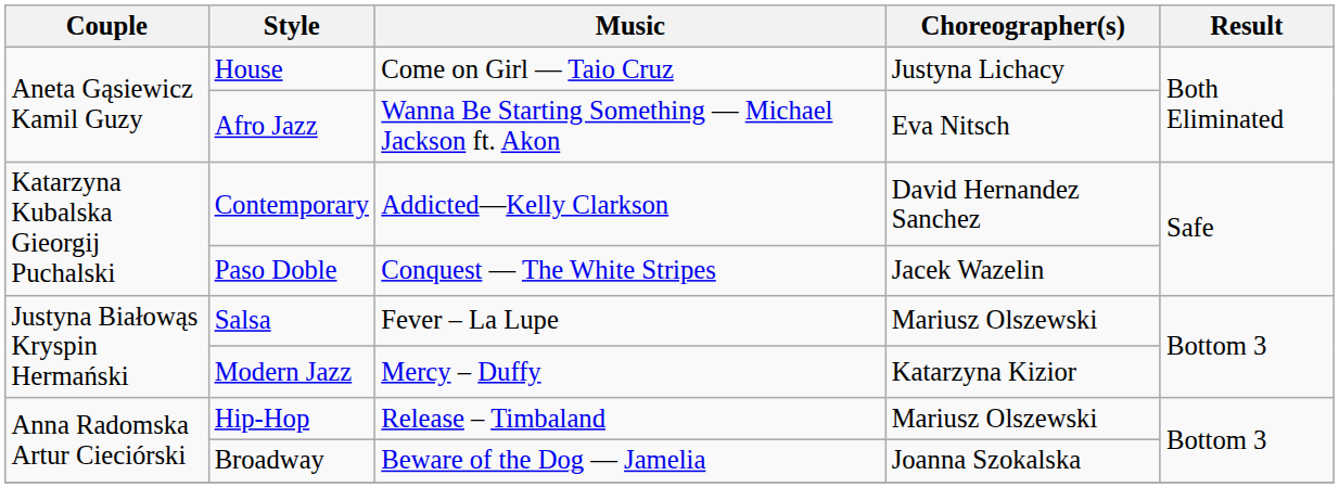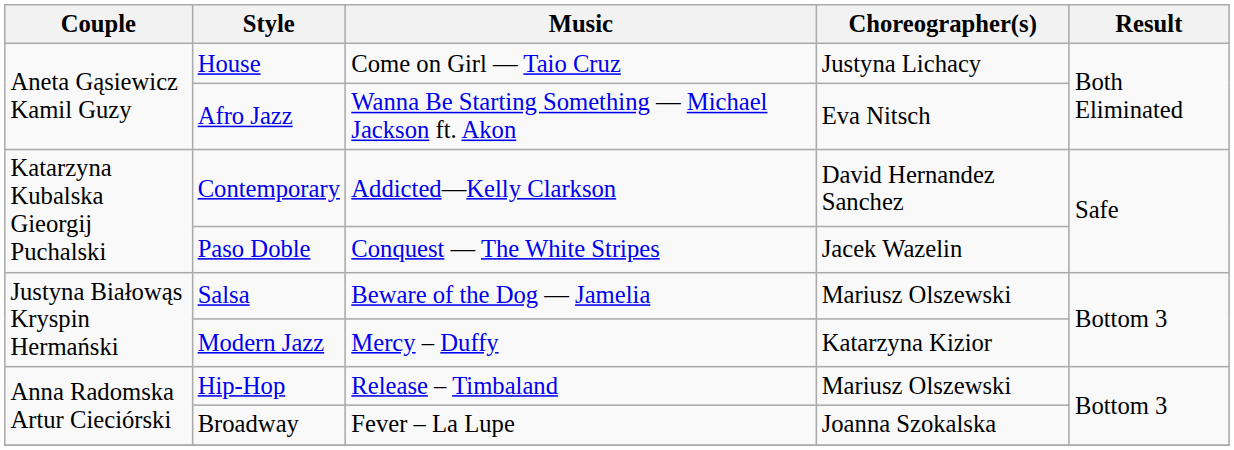Salsa | Music: Fever – La Lupe -> Beware of the Dog — Jamelia
Broadway | Music: Beware of the Dog — Jamelia -> Fever – La Lupe
